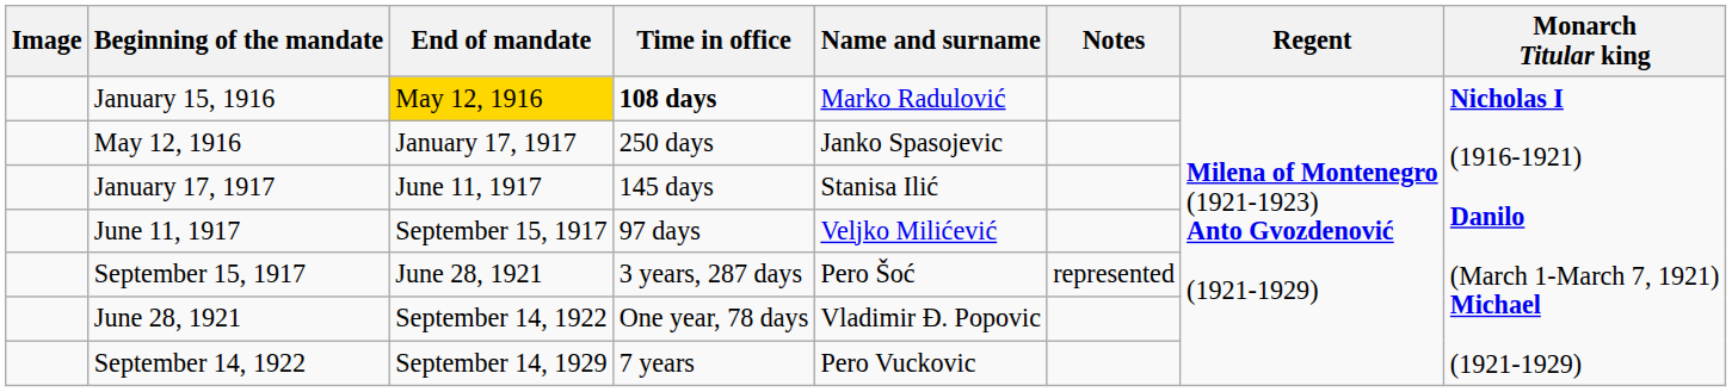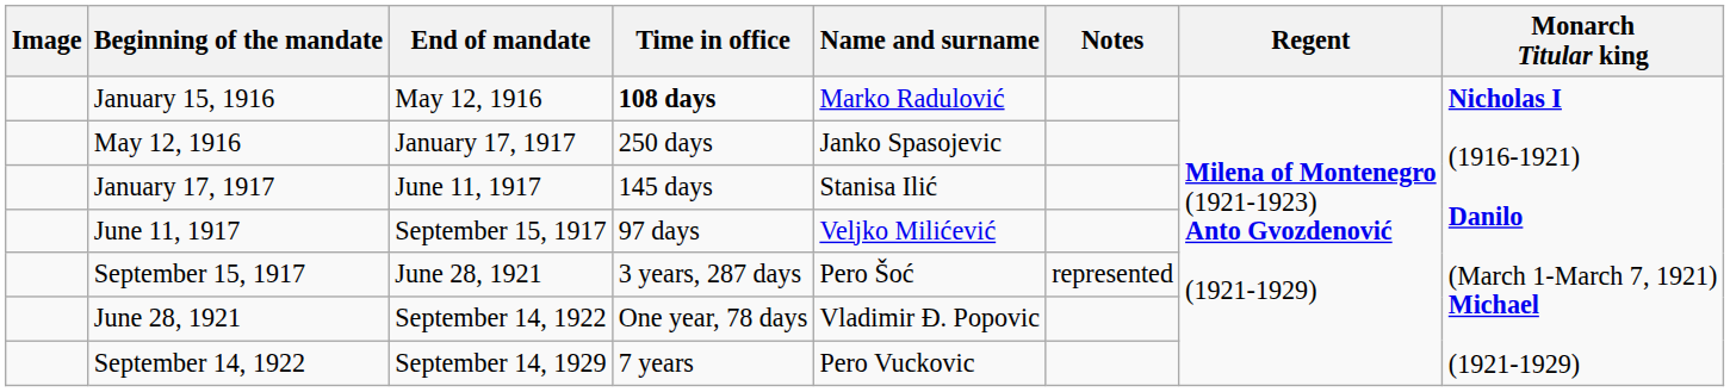January 15, 1916 | End of mandate: gold background -> no background
